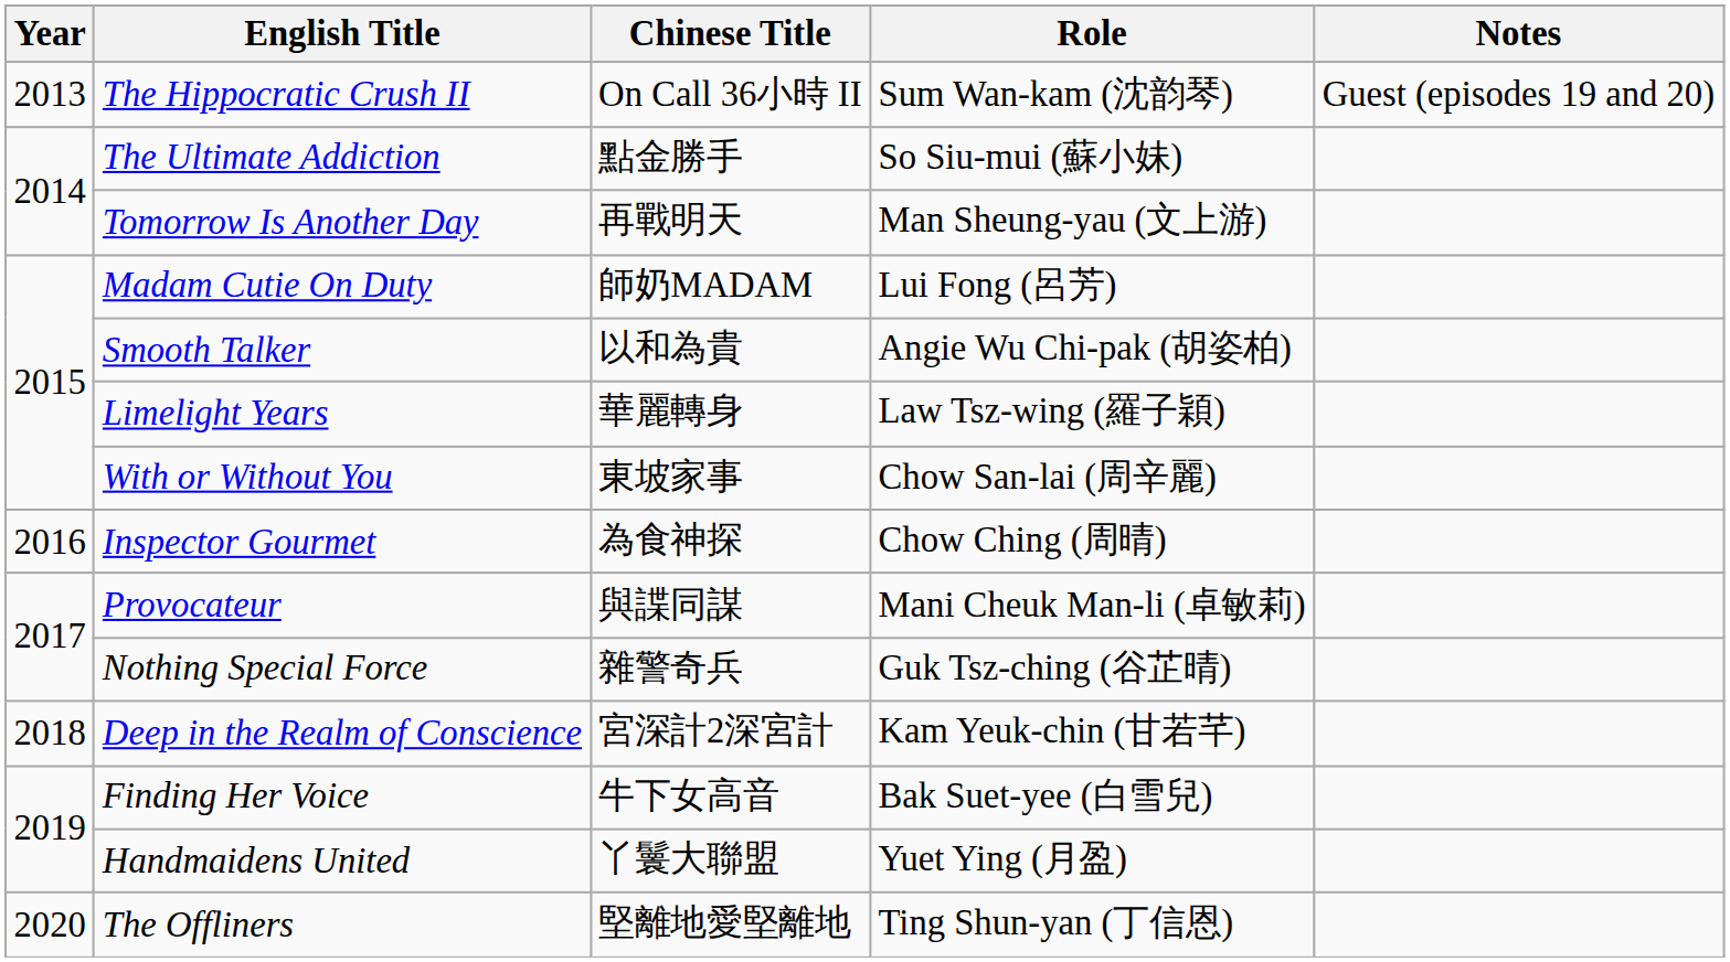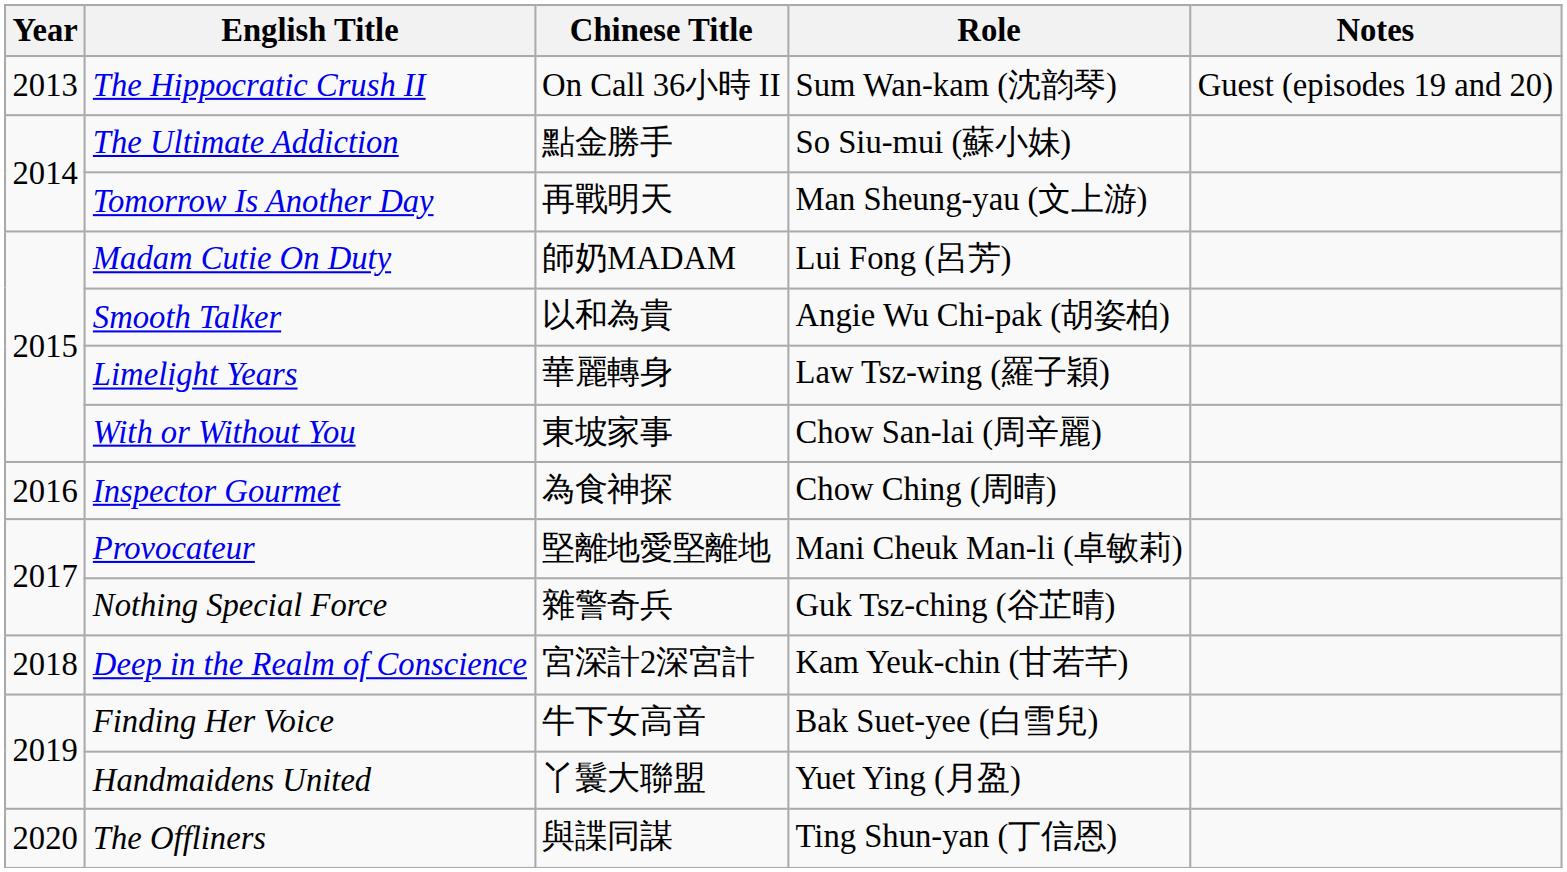Provocateur | Chinese Title: 與諜同謀 -> 堅離地愛堅離地
The Offliners | Chinese Title: 堅離地愛堅離地 -> 與諜同謀
